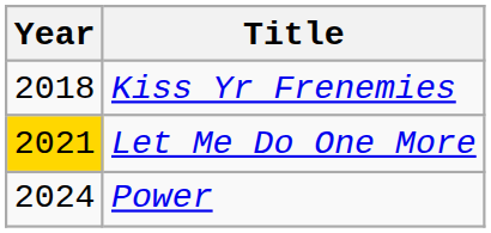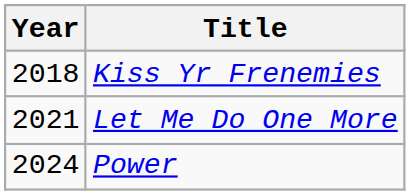Let Me Do One More | Year: gold background -> no background
